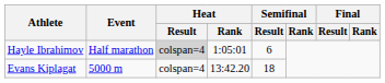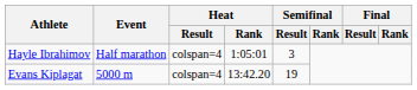Hayle Ibrahimov | Heat / Result: lightgrey background -> no background
Hayle Ibrahimov | Semifinal / Result: 6 -> 3
Evans Kiplagat | Semifinal / Result: 18 -> 19
